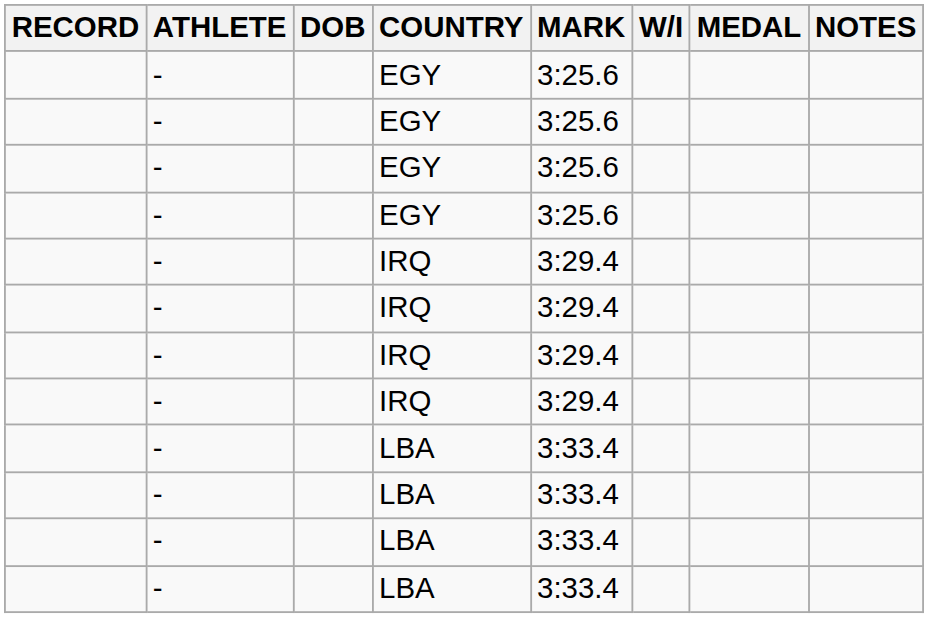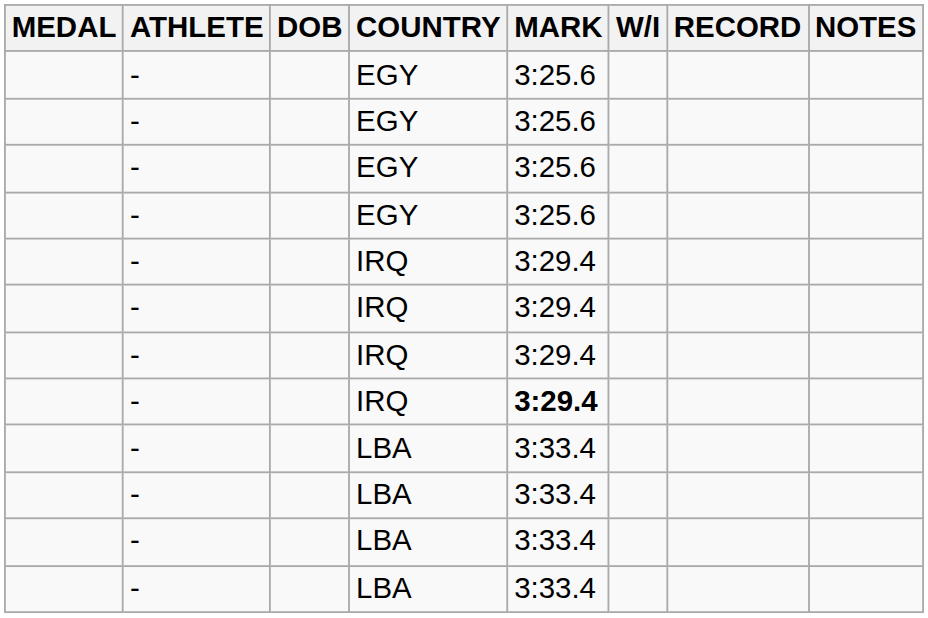columns swapped: MEDAL <-> RECORD
row 9 | MARK: normal -> bold
